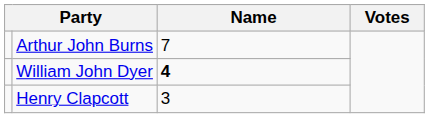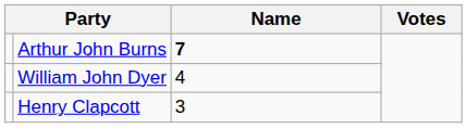Arthur John Burns | Name: normal -> bold
William John Dyer | Name: bold -> normal
